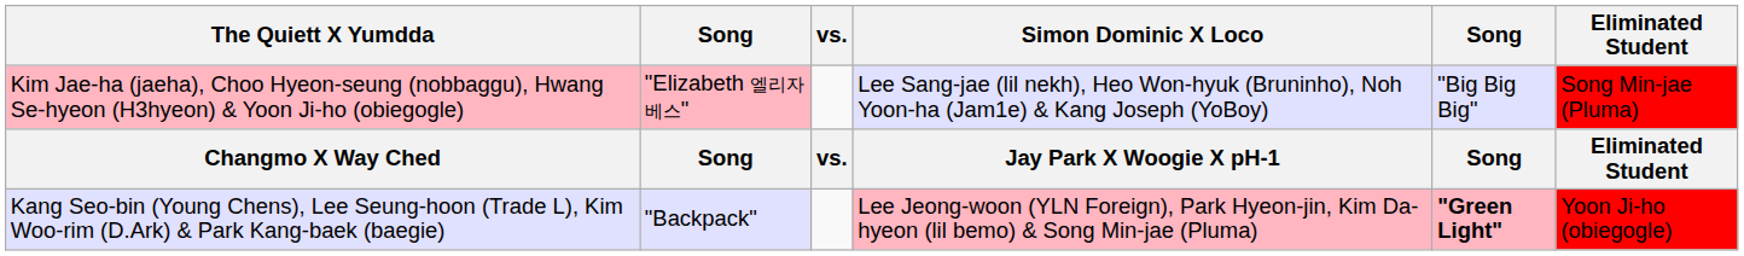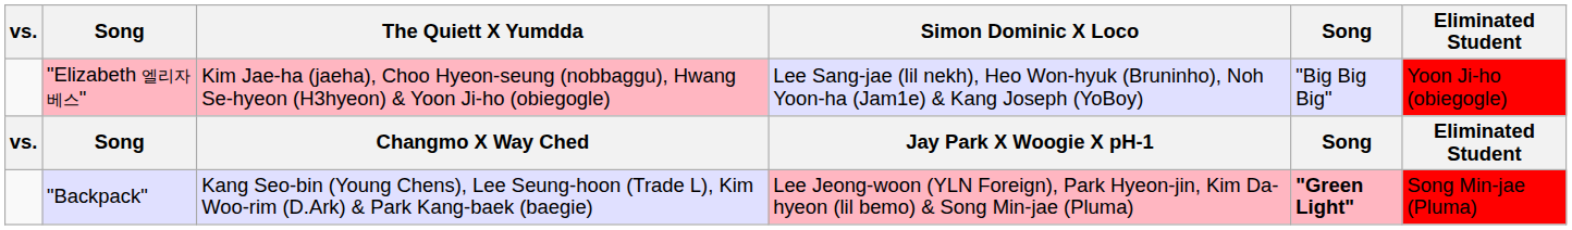columns swapped: The Quiett X Yumdda <-> vs.
row 2 | Eliminated Student: Song Min-jae (Pluma) -> Yoon Ji-ho (obiegogle)
row 4 | Eliminated Student: Yoon Ji-ho (obiegogle) -> Song Min-jae (Pluma)
